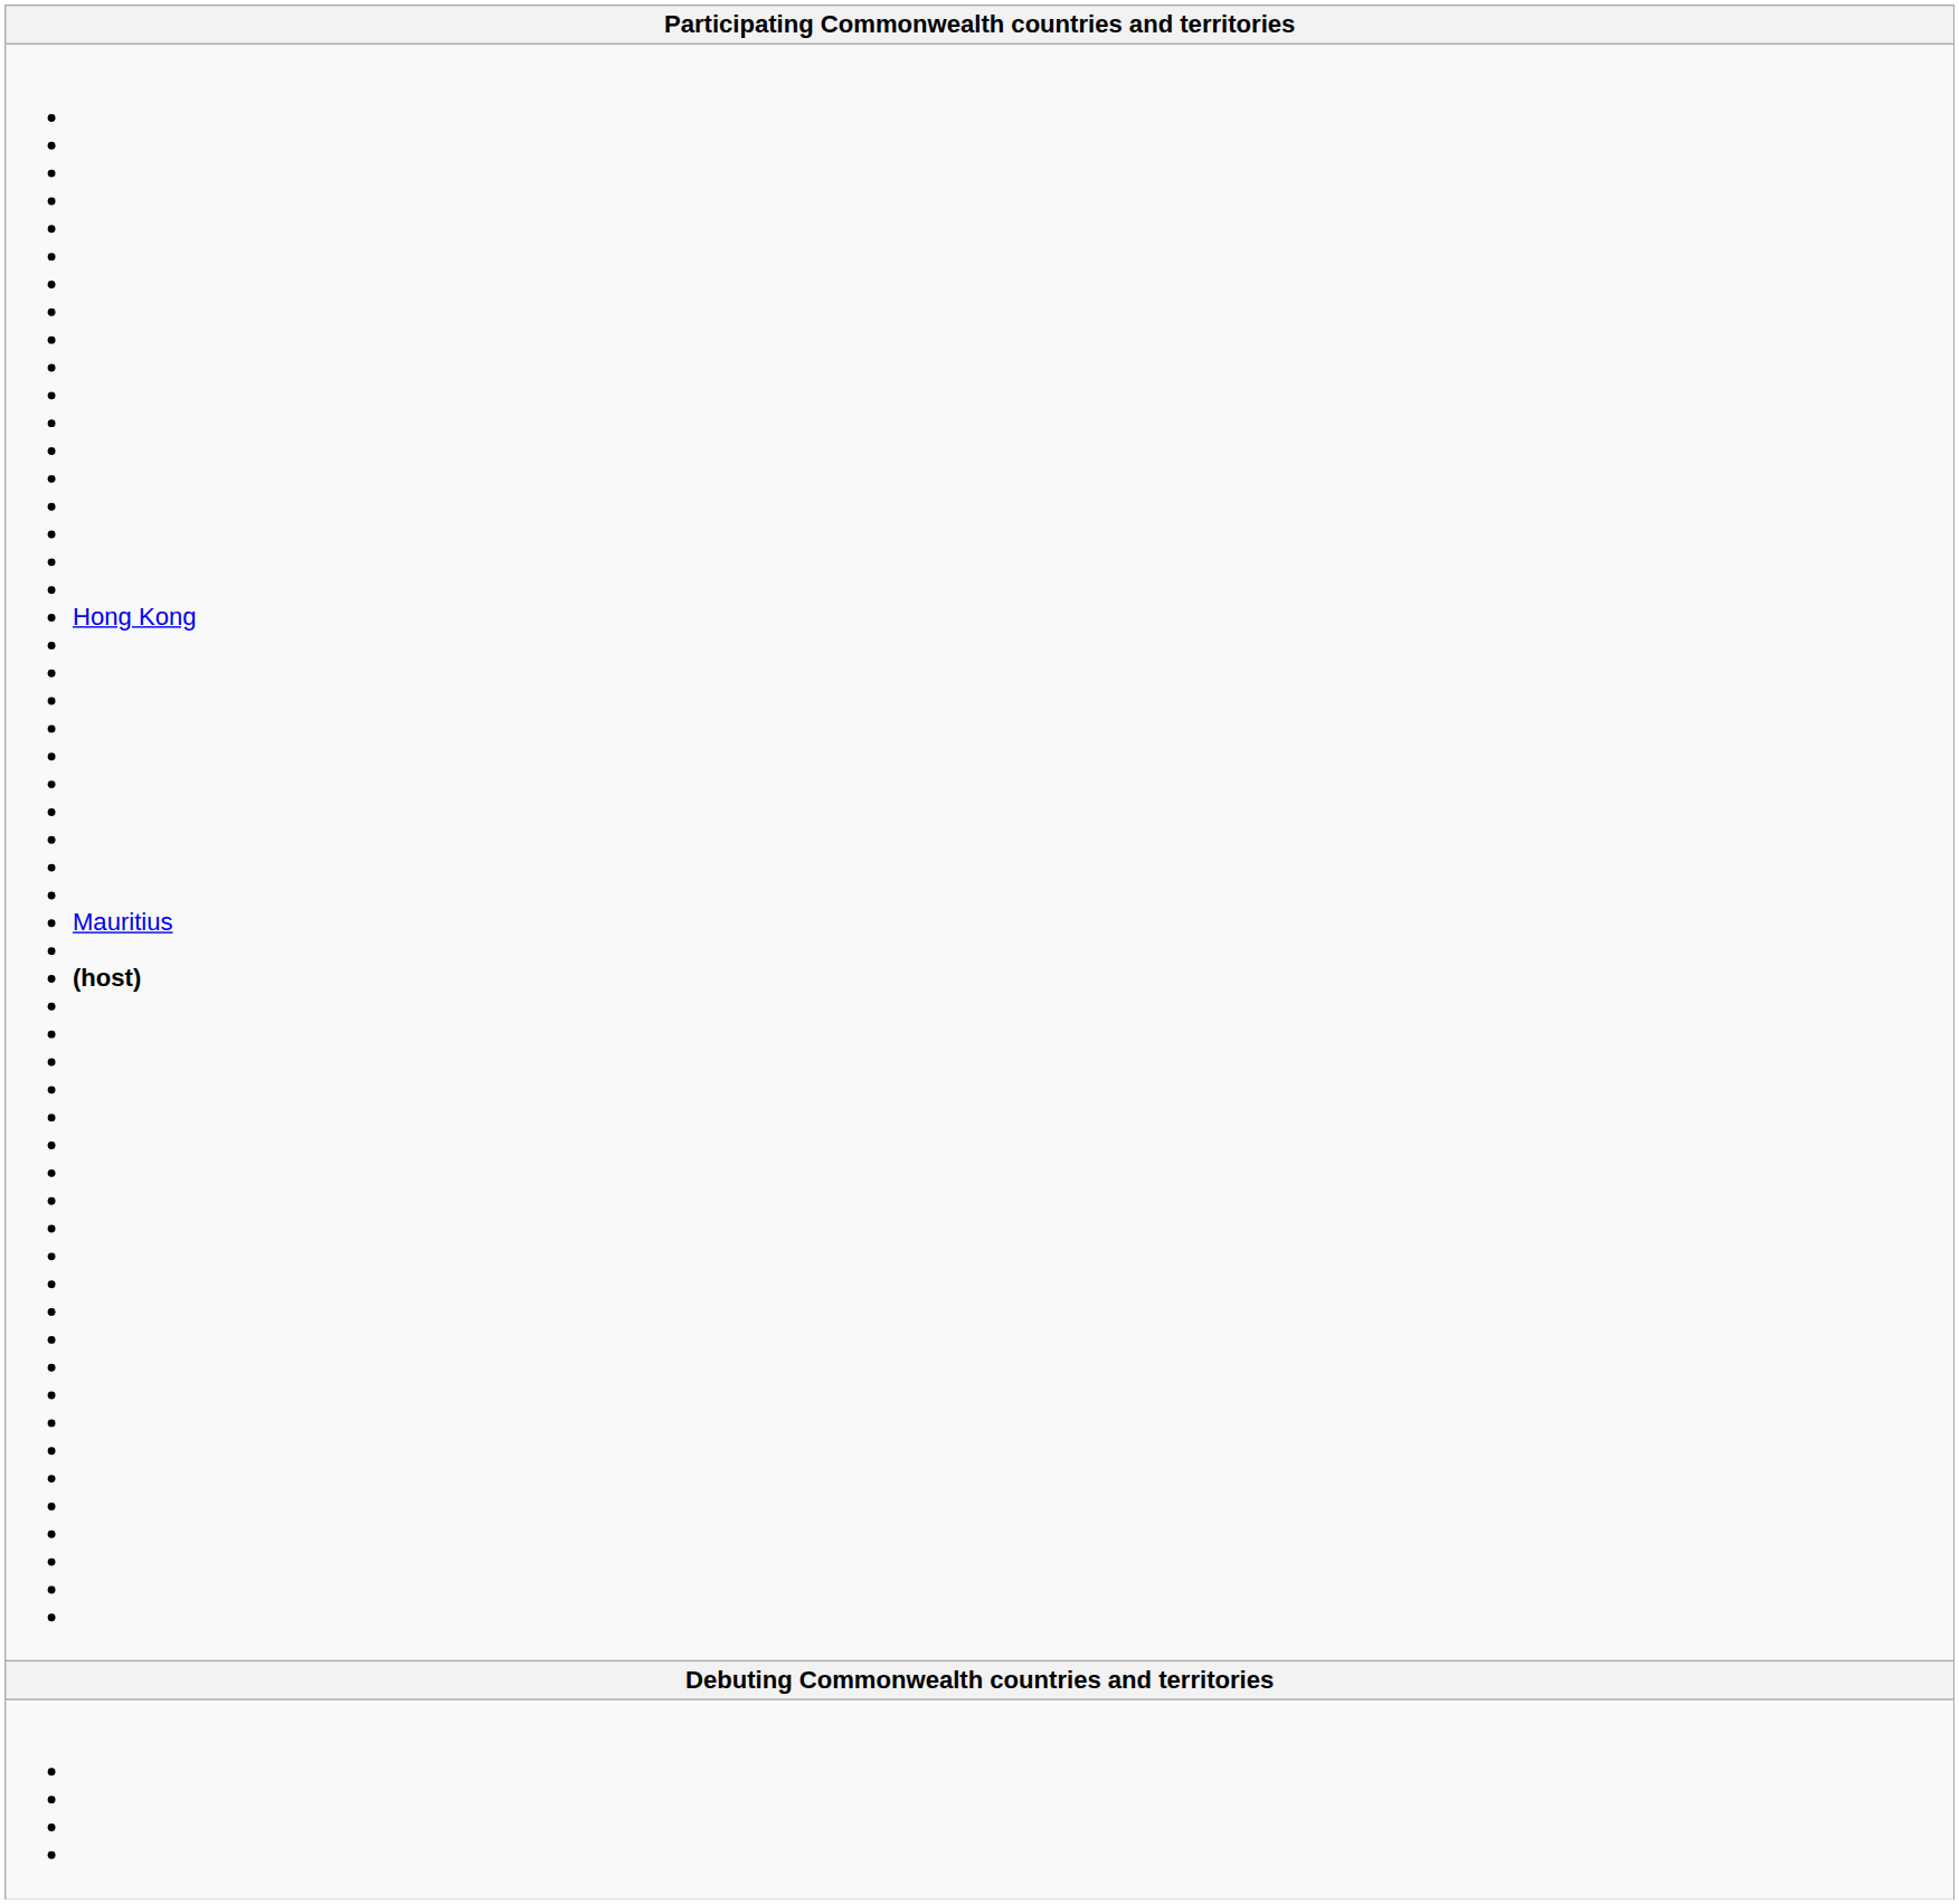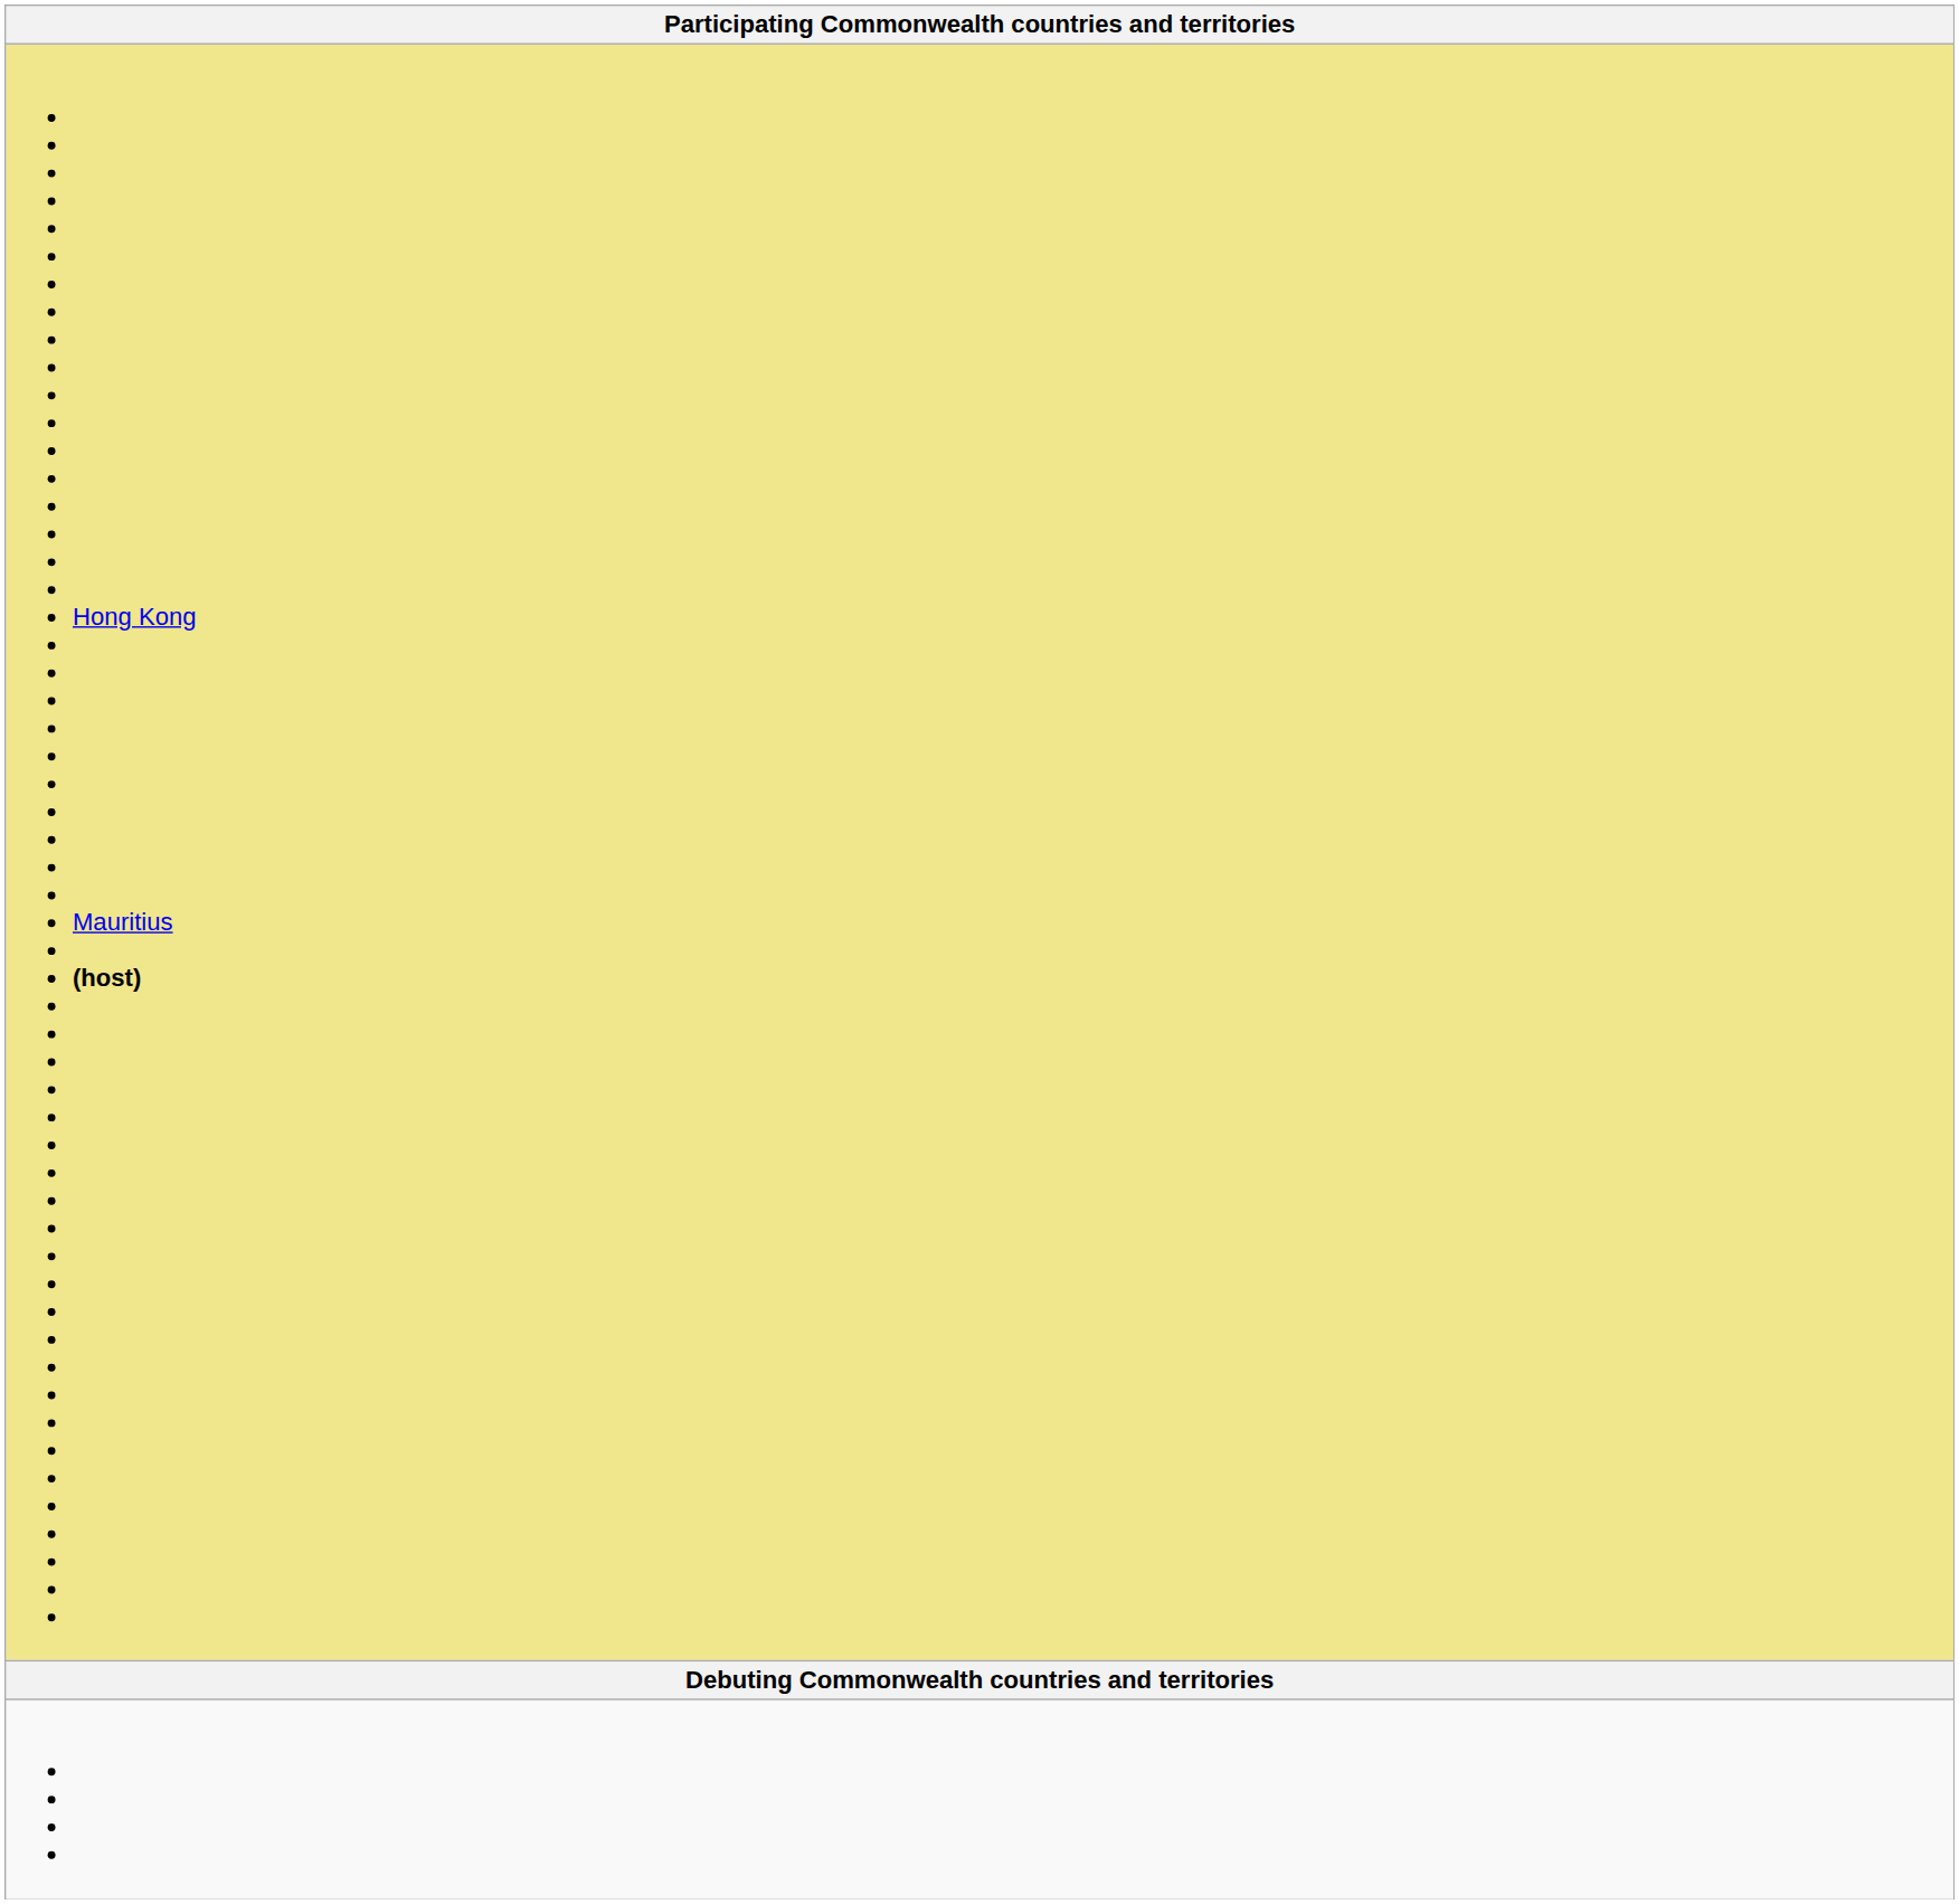row 2 | column 1: no background -> khaki background
